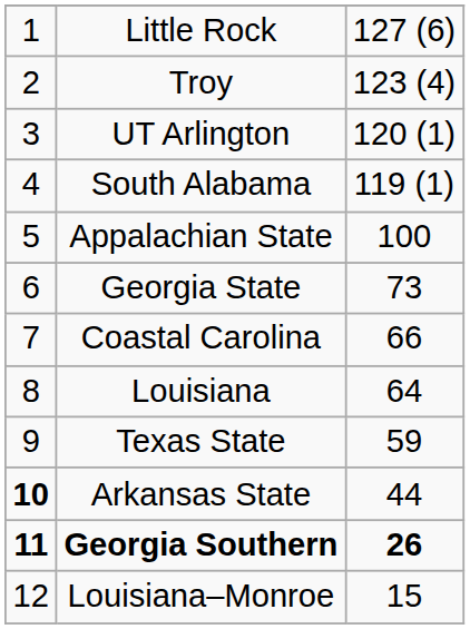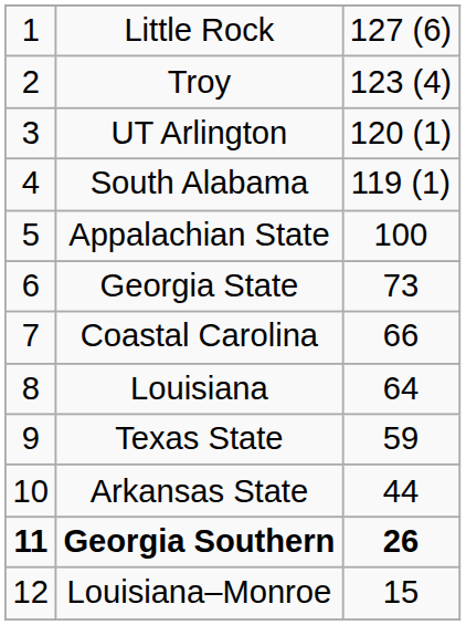Arkansas State | column 1: bold -> normal
